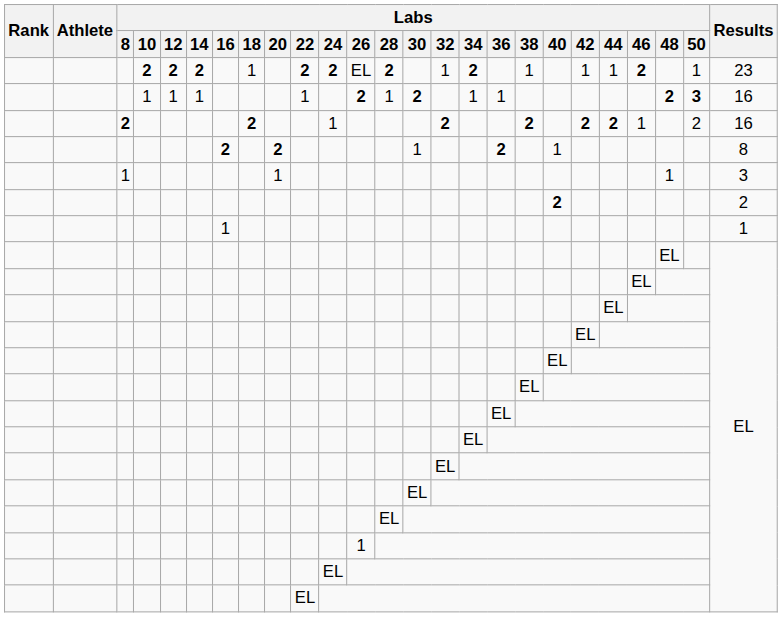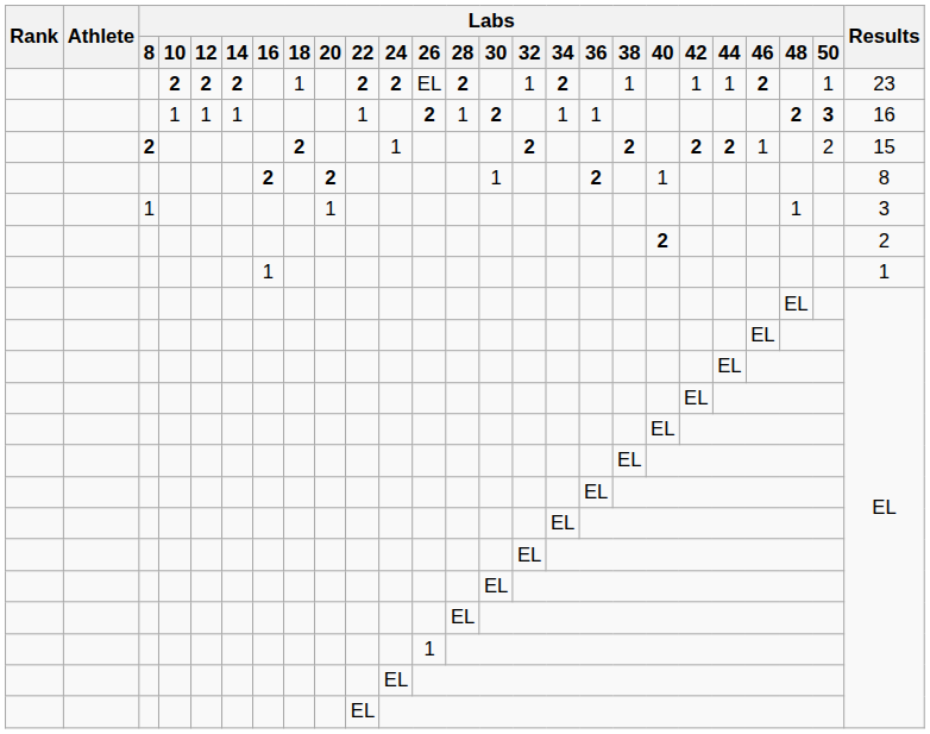row 5 | Results: 16 -> 15
